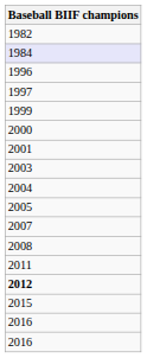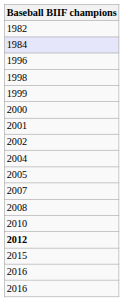row 5 | column 1: 1997 -> 1998
row 9 | column 1: 2003 -> 2002
row 14 | column 1: 2011 -> 2010
